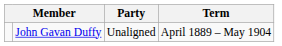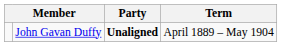John Gavan Duffy | Party: normal -> bold
